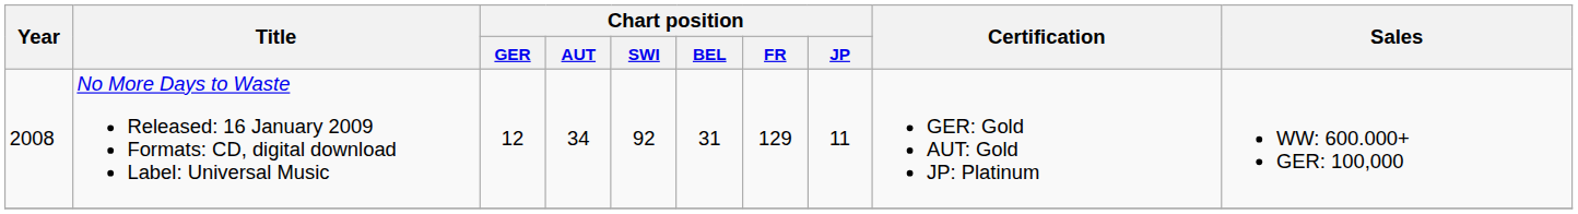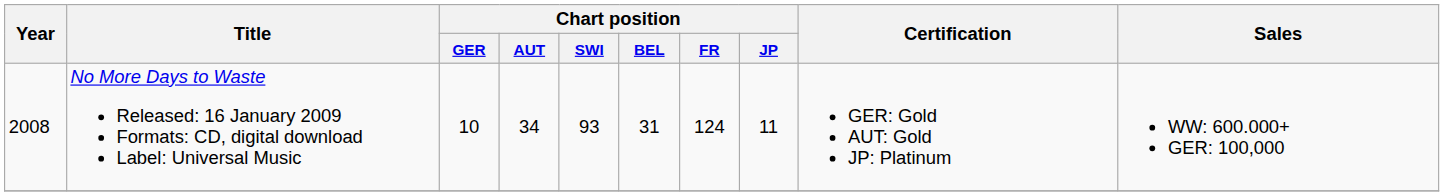row 3 | Chart position / GER: 12 -> 10
row 3 | Chart position / SWI: 92 -> 93
row 3 | Chart position / FR: 129 -> 124
